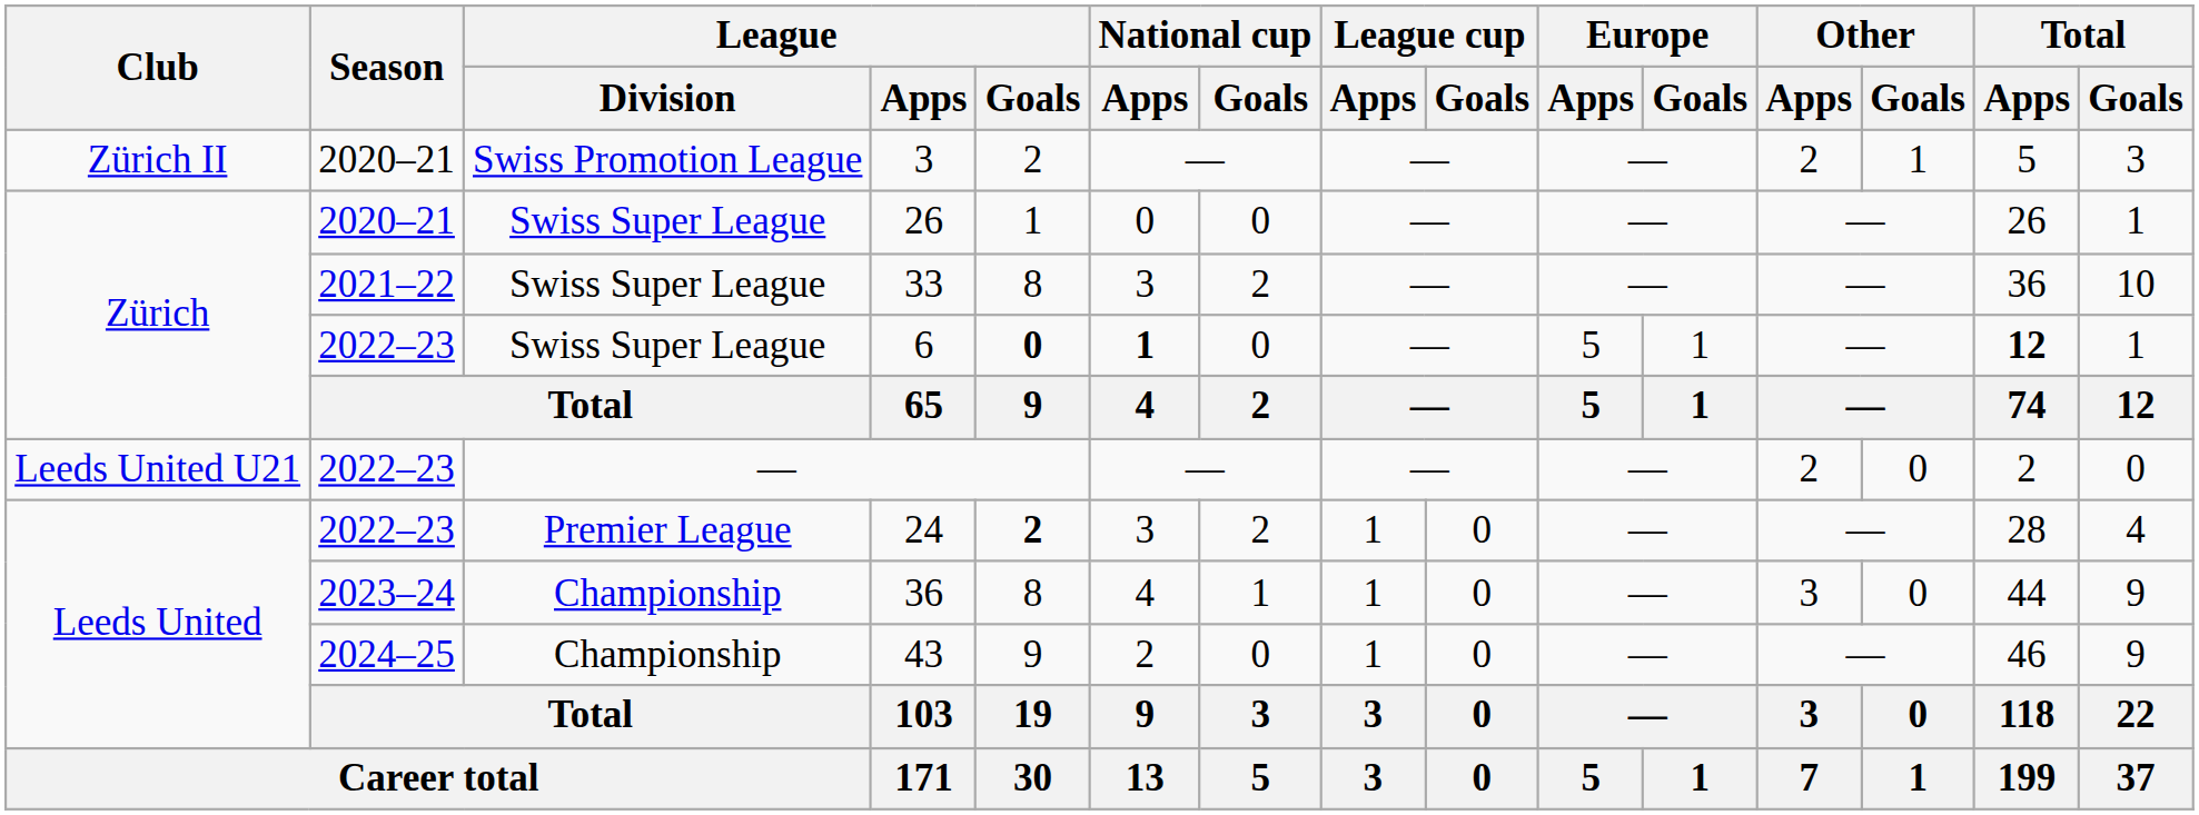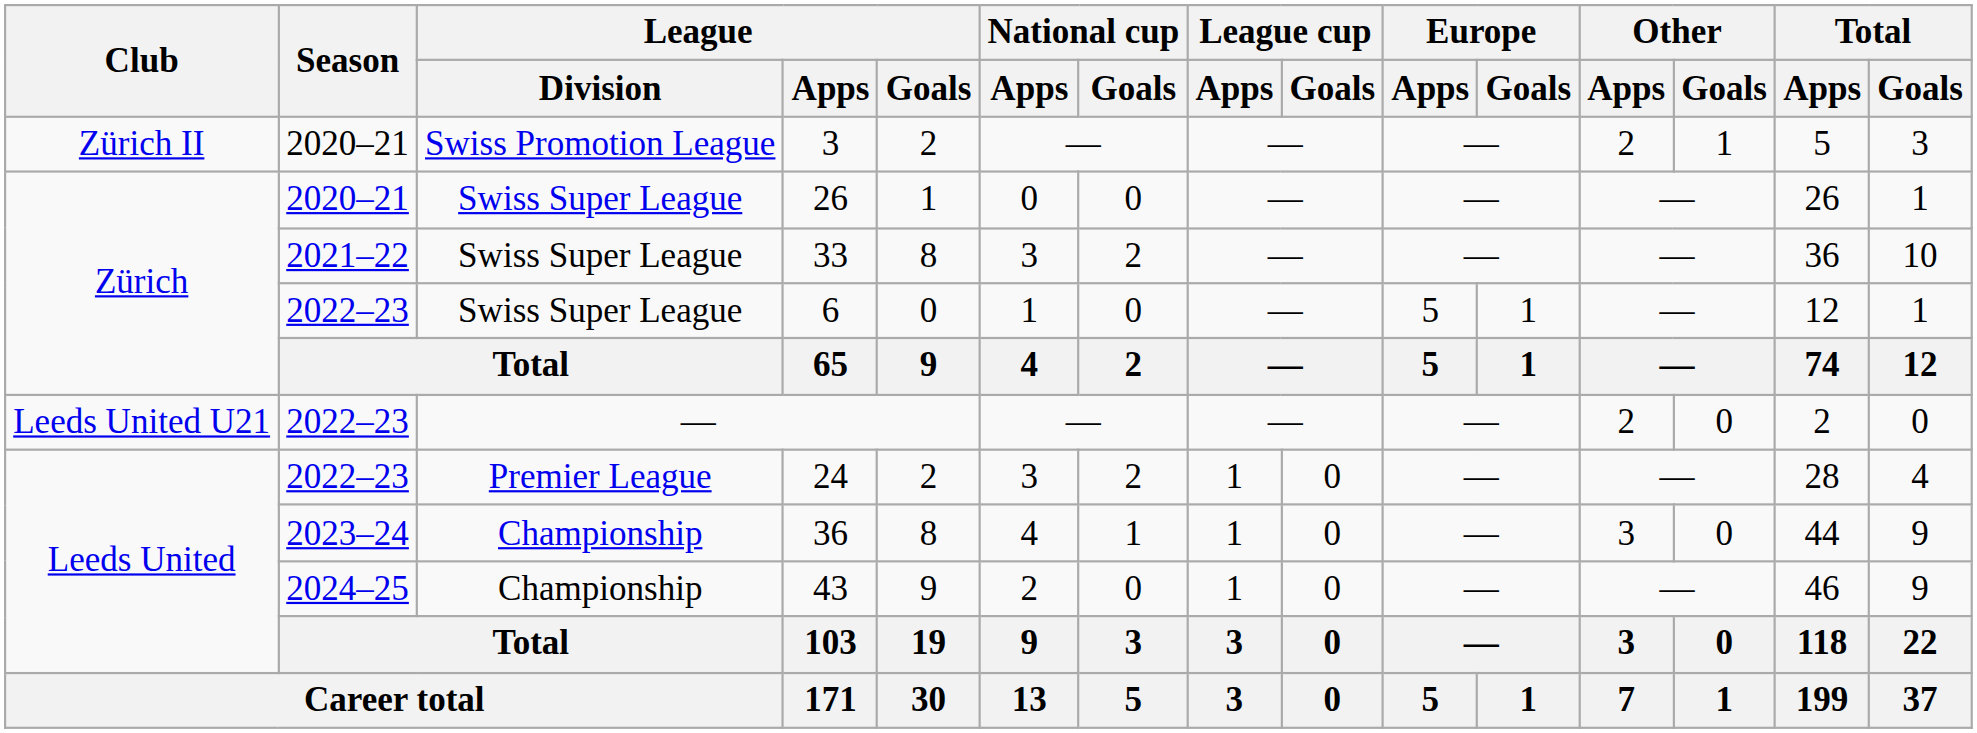6 | League / Goals: bold -> normal
6 | National cup / Apps: bold -> normal
6 | Total / Apps: bold -> normal
24 | League / Goals: bold -> normal
